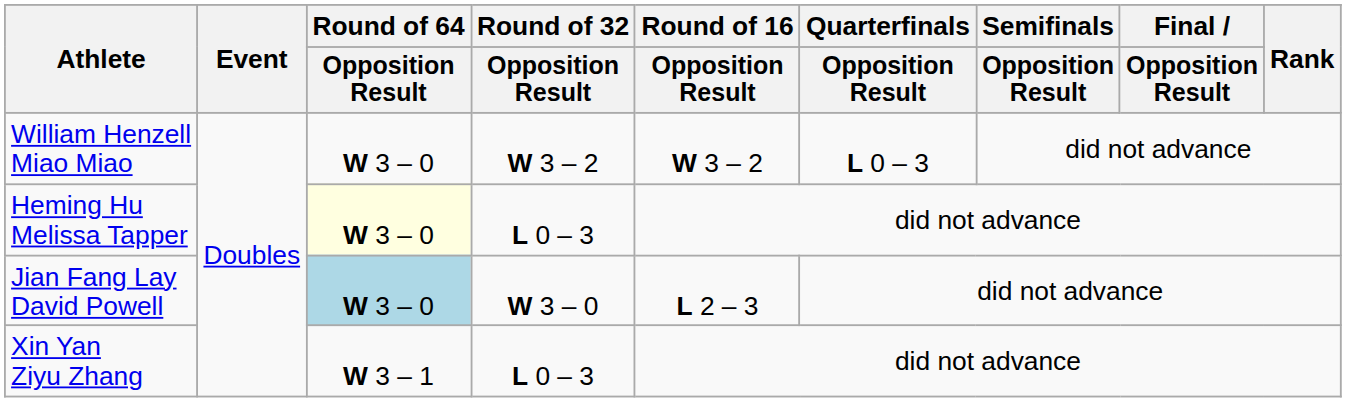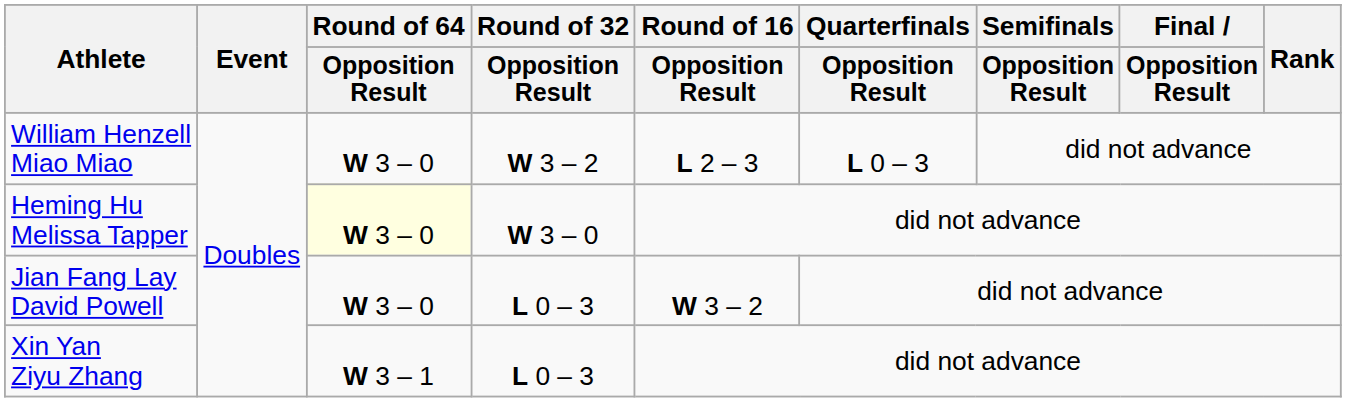William Henzell Miao Miao | Round of 16 / Opposition Result: W 3 – 2 -> L 2 – 3
Heming Hu Melissa Tapper | Round of 32 / Opposition Result: L 0 – 3 -> W 3 – 0
Jian Fang Lay David Powell | Round of 64 / Opposition Result: lightblue background -> no background
Jian Fang Lay David Powell | Round of 32 / Opposition Result: W 3 – 0 -> L 0 – 3
Jian Fang Lay David Powell | Round of 16 / Opposition Result: L 2 – 3 -> W 3 – 2
